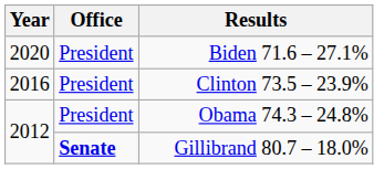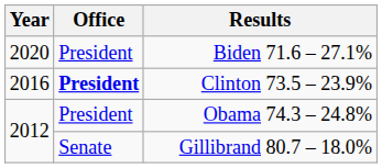Clinton 73.5 – 23.9% | Office: normal -> bold
Gillibrand 80.7 – 18.0% | Office: bold -> normal
